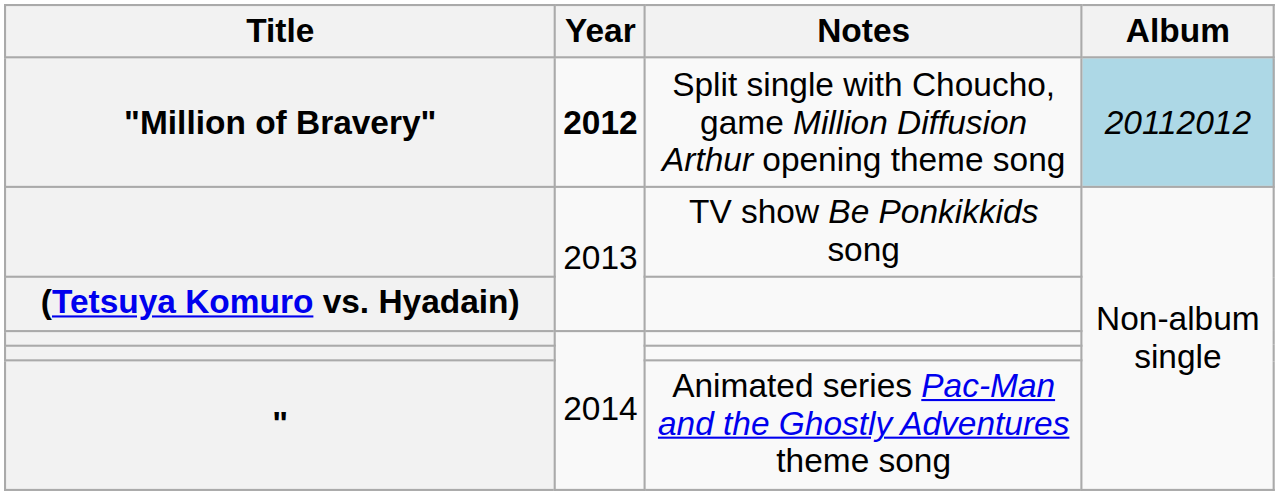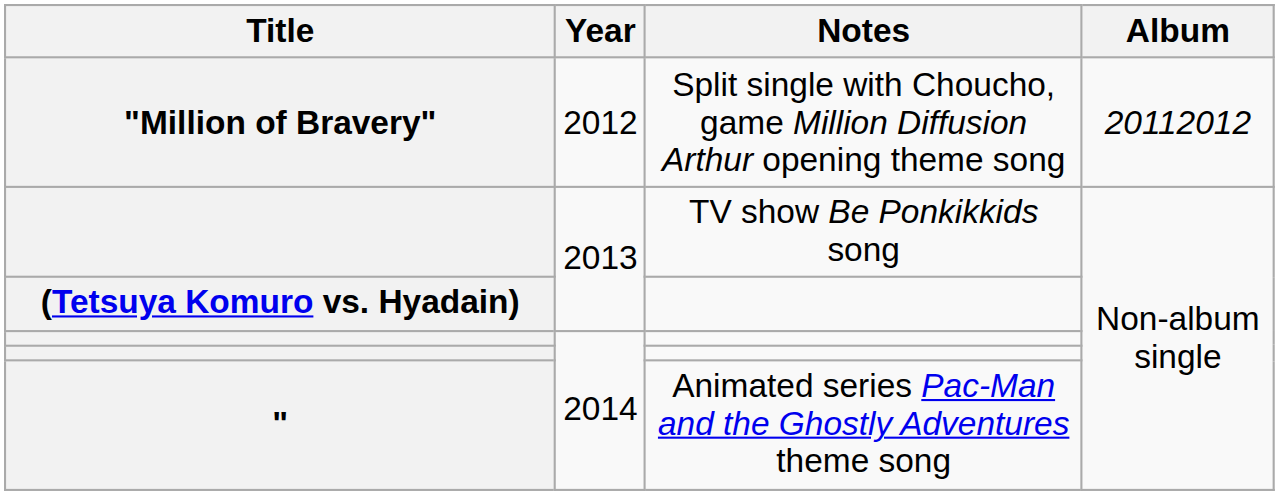"Million of Bravery" | Year: bold -> normal
"Million of Bravery" | Album: lightblue background -> no background
